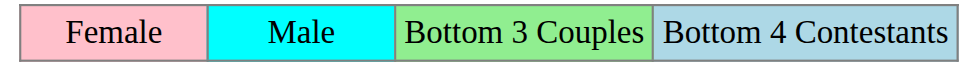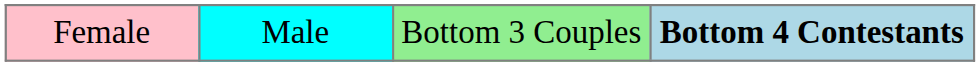Female | column 4: normal -> bold
